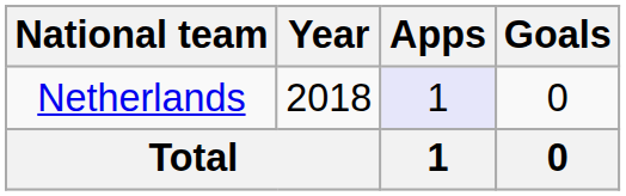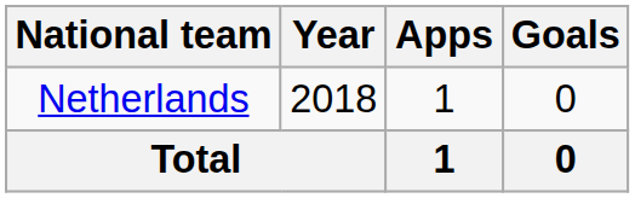Netherlands | Apps: lavender background -> no background
